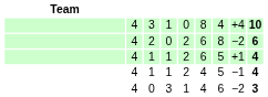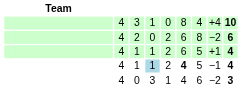row 5 | column 4: no background -> lightblue background
row 5 | column 6: normal -> bold
